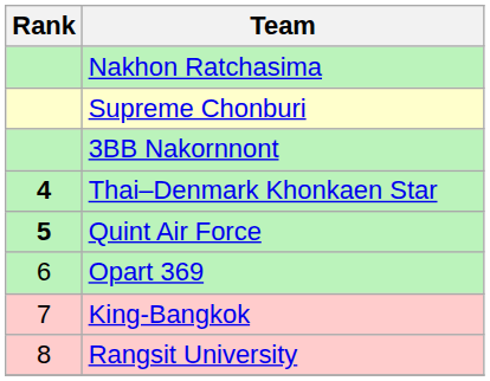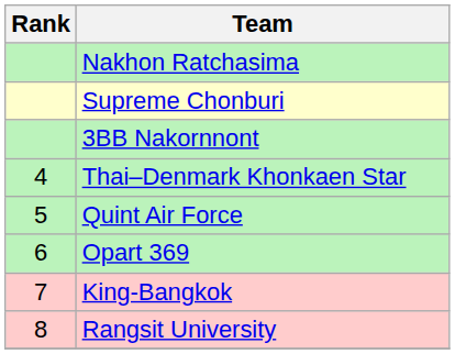Thai–Denmark Khonkaen Star | Rank: bold -> normal
Quint Air Force | Rank: bold -> normal
